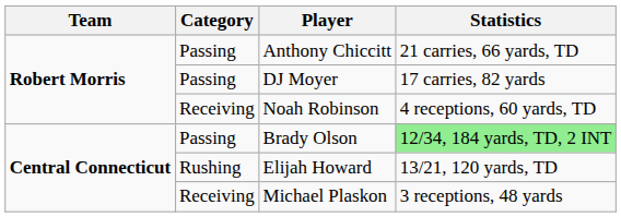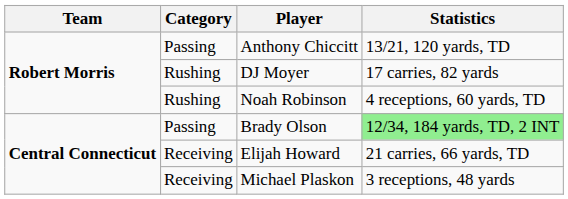Anthony Chiccitt | Statistics: 21 carries, 66 yards, TD -> 13/21, 120 yards, TD
DJ Moyer | Category: Passing -> Rushing
Noah Robinson | Category: Receiving -> Rushing
Elijah Howard | Category: Rushing -> Receiving
Elijah Howard | Statistics: 13/21, 120 yards, TD -> 21 carries, 66 yards, TD
